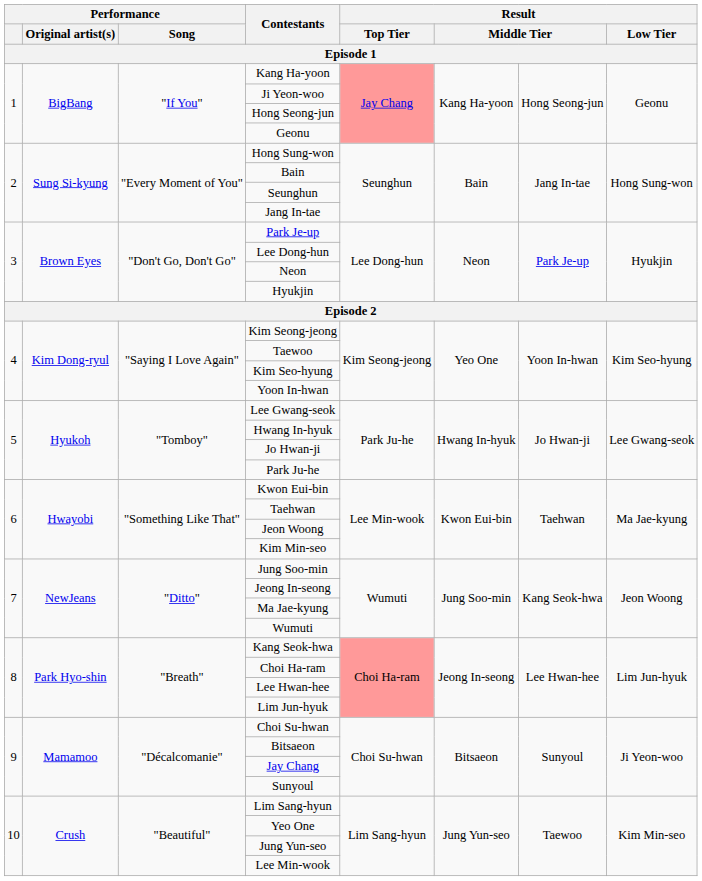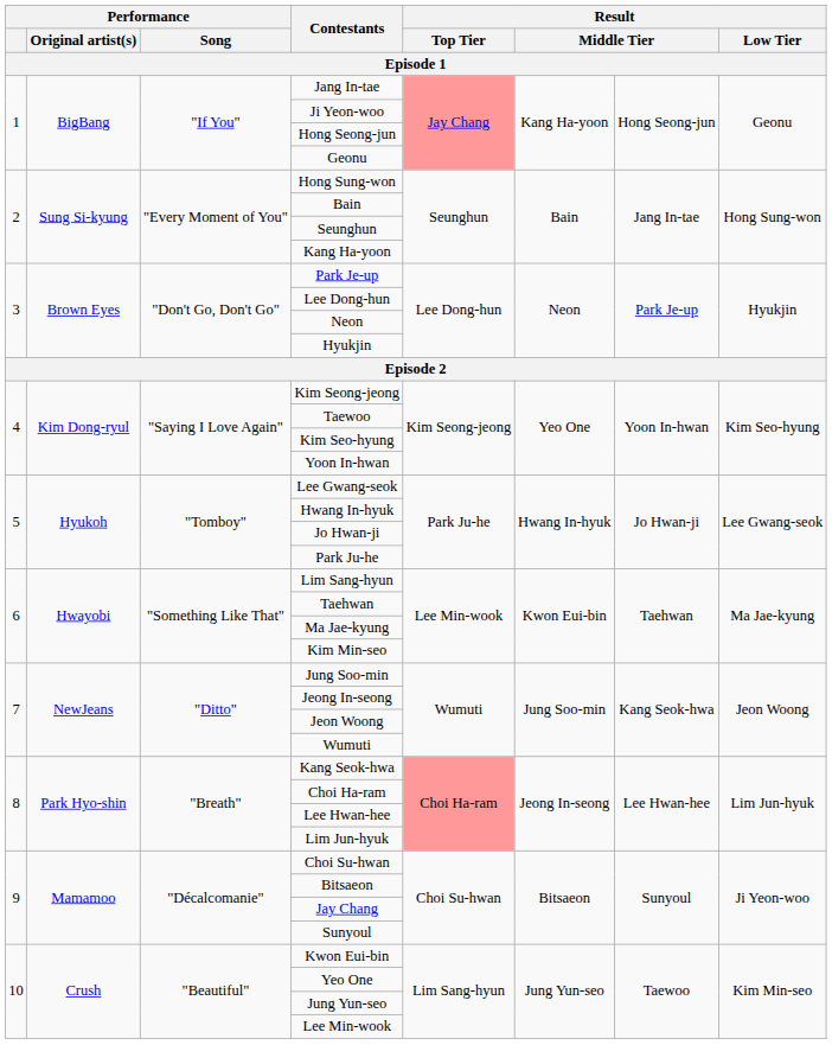row 4 | Contestants: Kang Ha-yoon -> Jang In-tae
row 11 | Contestants: Jang In-tae -> Kang Ha-yoon
row 25 | Contestants: Kwon Eui-bin -> Lim Sang-hyun
row 27 | Contestants: Jeon Woong -> Ma Jae-kyung
row 31 | Contestants: Ma Jae-kyung -> Jeon Woong
row 41 | Contestants: Lim Sang-hyun -> Kwon Eui-bin
